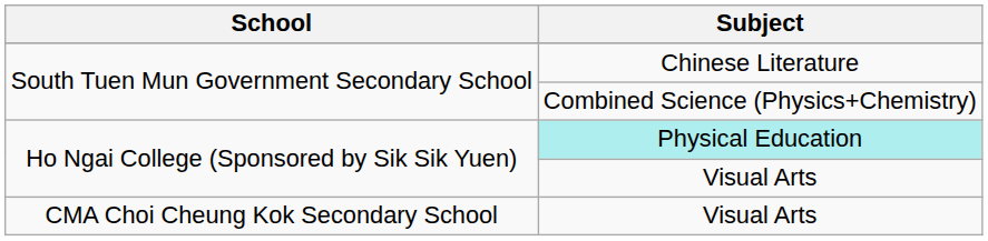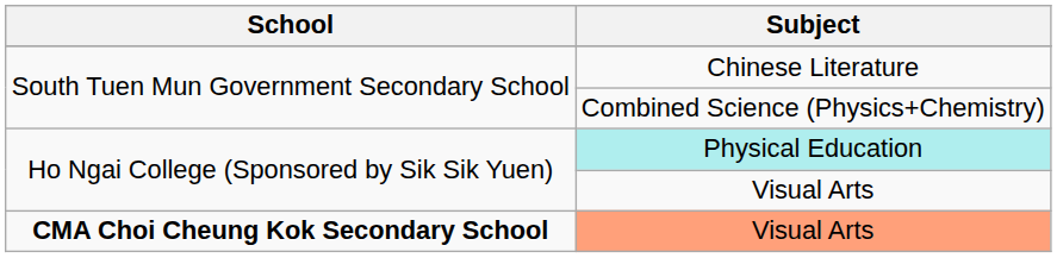row 6 | School: normal -> bold
row 6 | Subject: no background -> lightsalmon background
